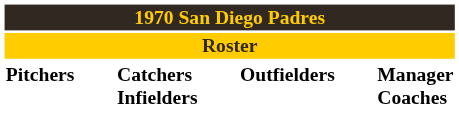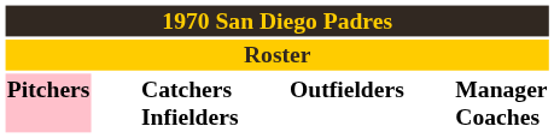Pitchers | column 1: no background -> pink background
